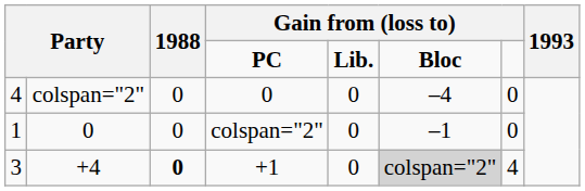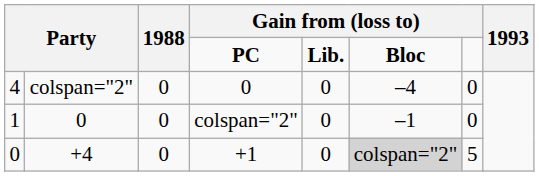+4 | column 1: 3 -> 0
+4 | 1988: bold -> normal
+4 | column 7: 4 -> 5
